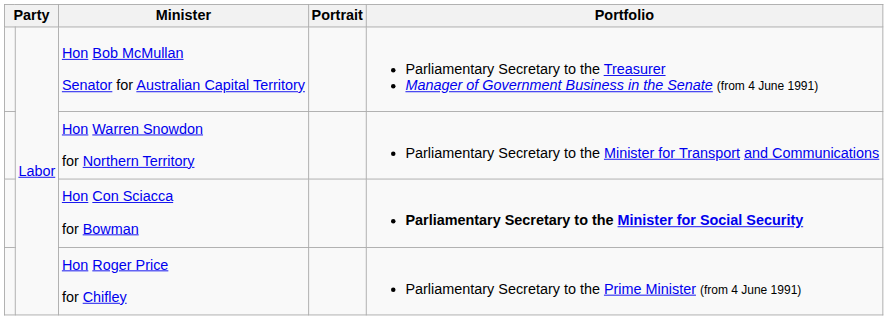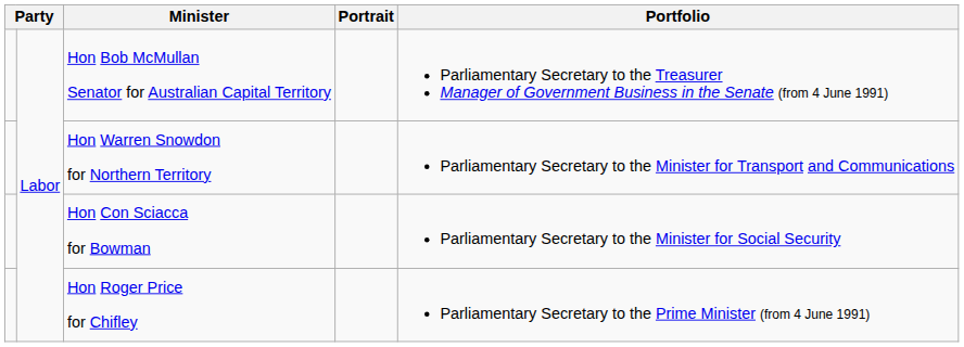Hon Con Sciacca for Bowman | Portfolio: bold -> normal
